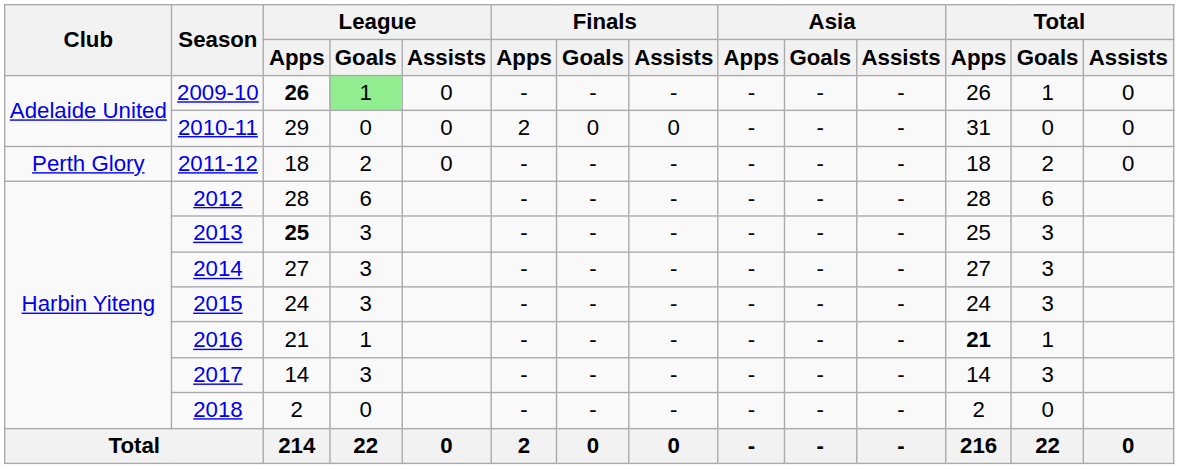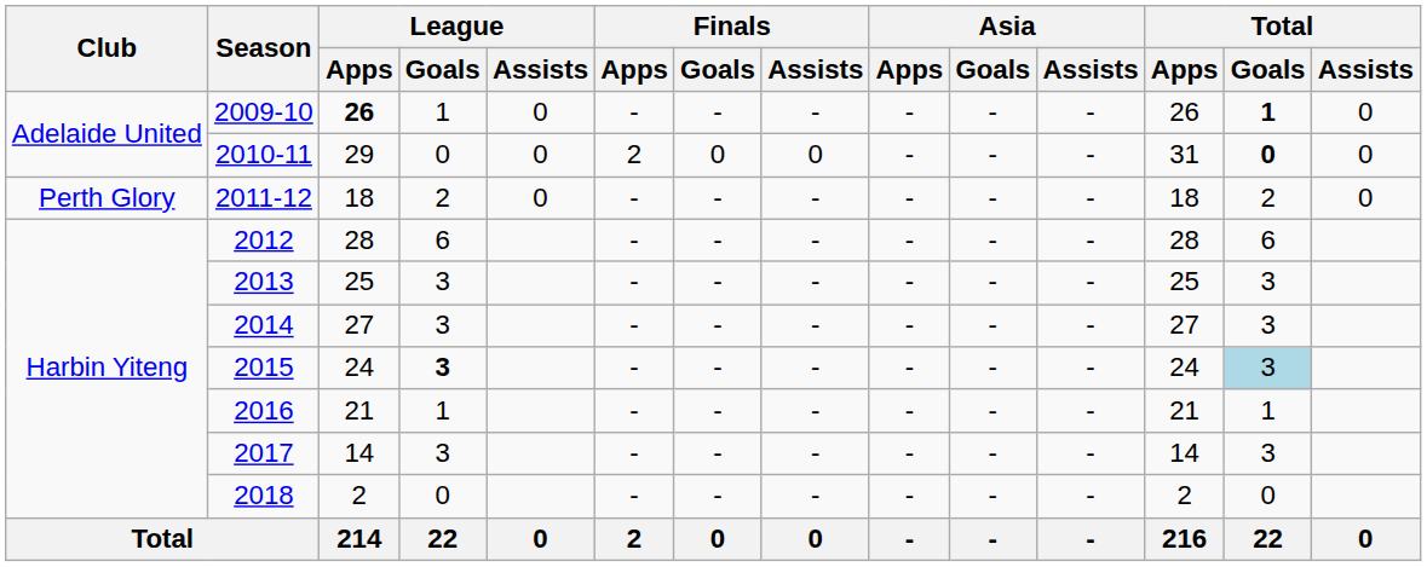2009-10 | League / Goals: lightgreen background -> no background
2009-10 | Total / Goals: normal -> bold
2010-11 | Total / Goals: normal -> bold
2013 | League / Apps: bold -> normal
2015 | League / Goals: normal -> bold
2015 | Total / Goals: no background -> lightblue background
2016 | Total / Apps: bold -> normal
